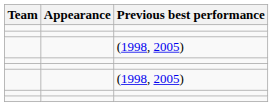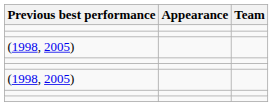columns swapped: Team <-> Previous best performance
